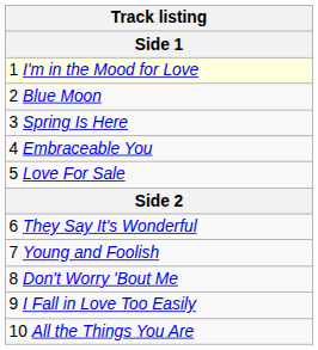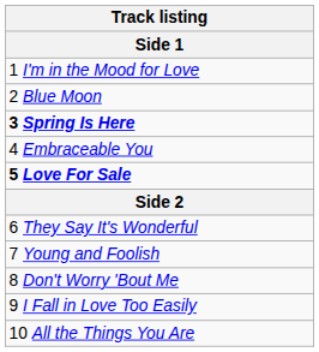row 3 | column 1: lightyellow background -> no background
row 5 | column 1: normal -> bold
row 7 | column 1: normal -> bold
